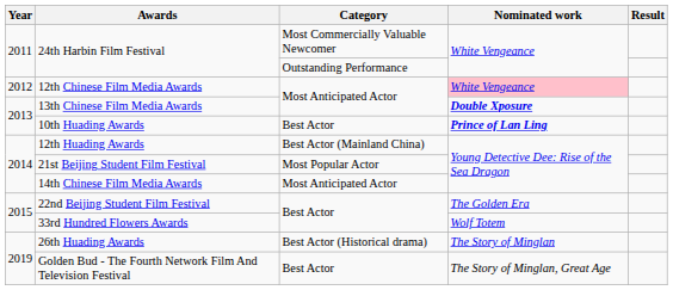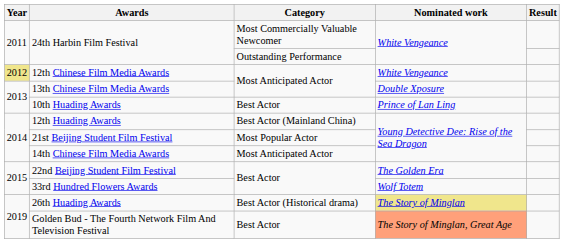12th Chinese Film Media Awards | Year: no background -> khaki background
12th Chinese Film Media Awards | Nominated work: pink background -> no background
13th Chinese Film Media Awards | Nominated work: bold -> normal
10th Huading Awards | Nominated work: bold -> normal
26th Huading Awards | Nominated work: no background -> khaki background
Golden Bud - The Fourth Network Film And Television Festival | Nominated work: no background -> lightsalmon background
